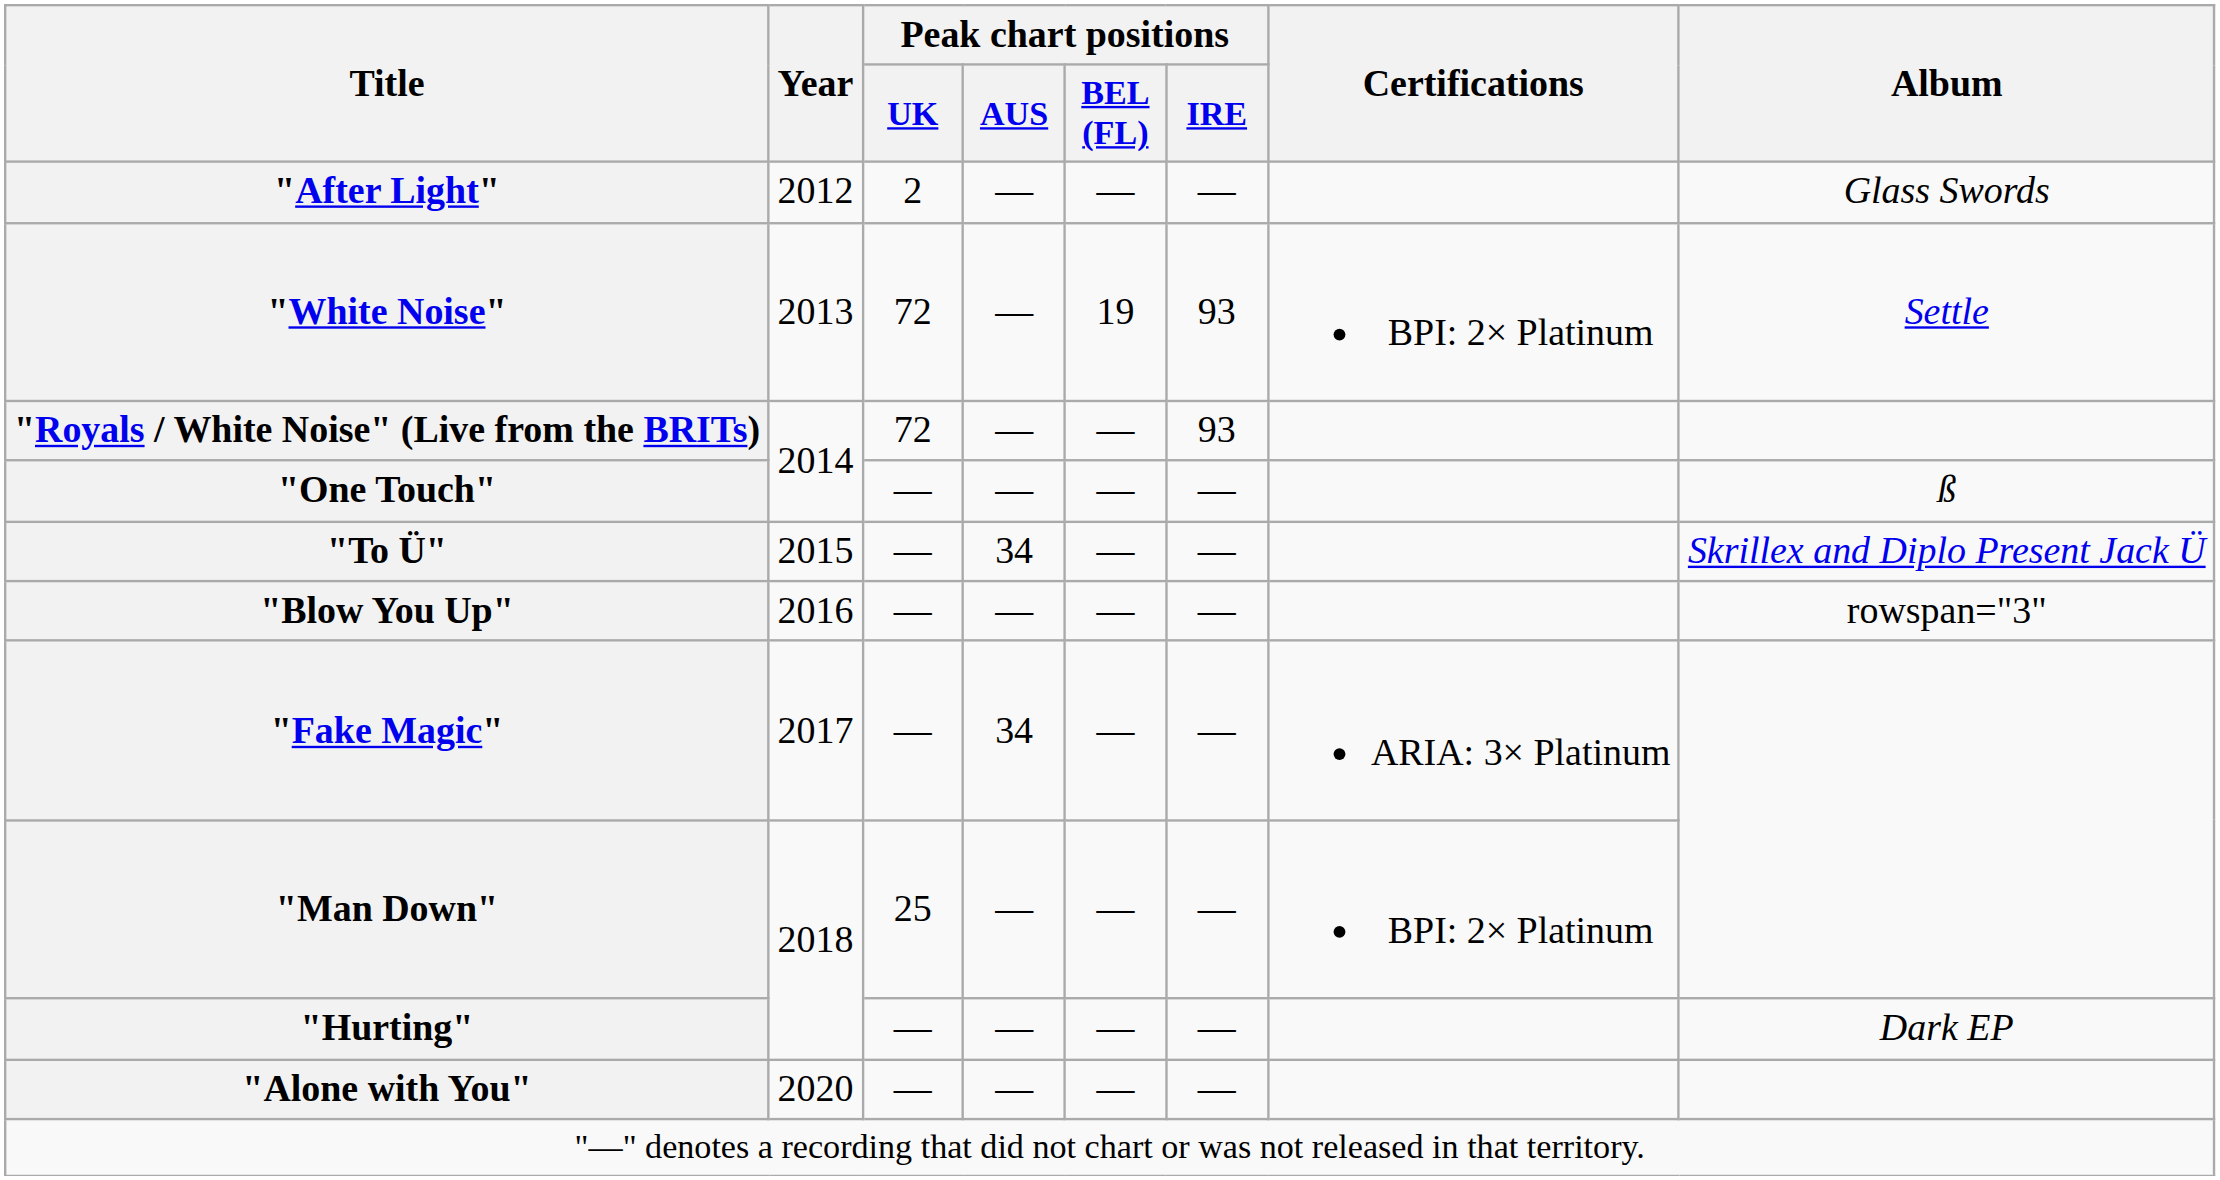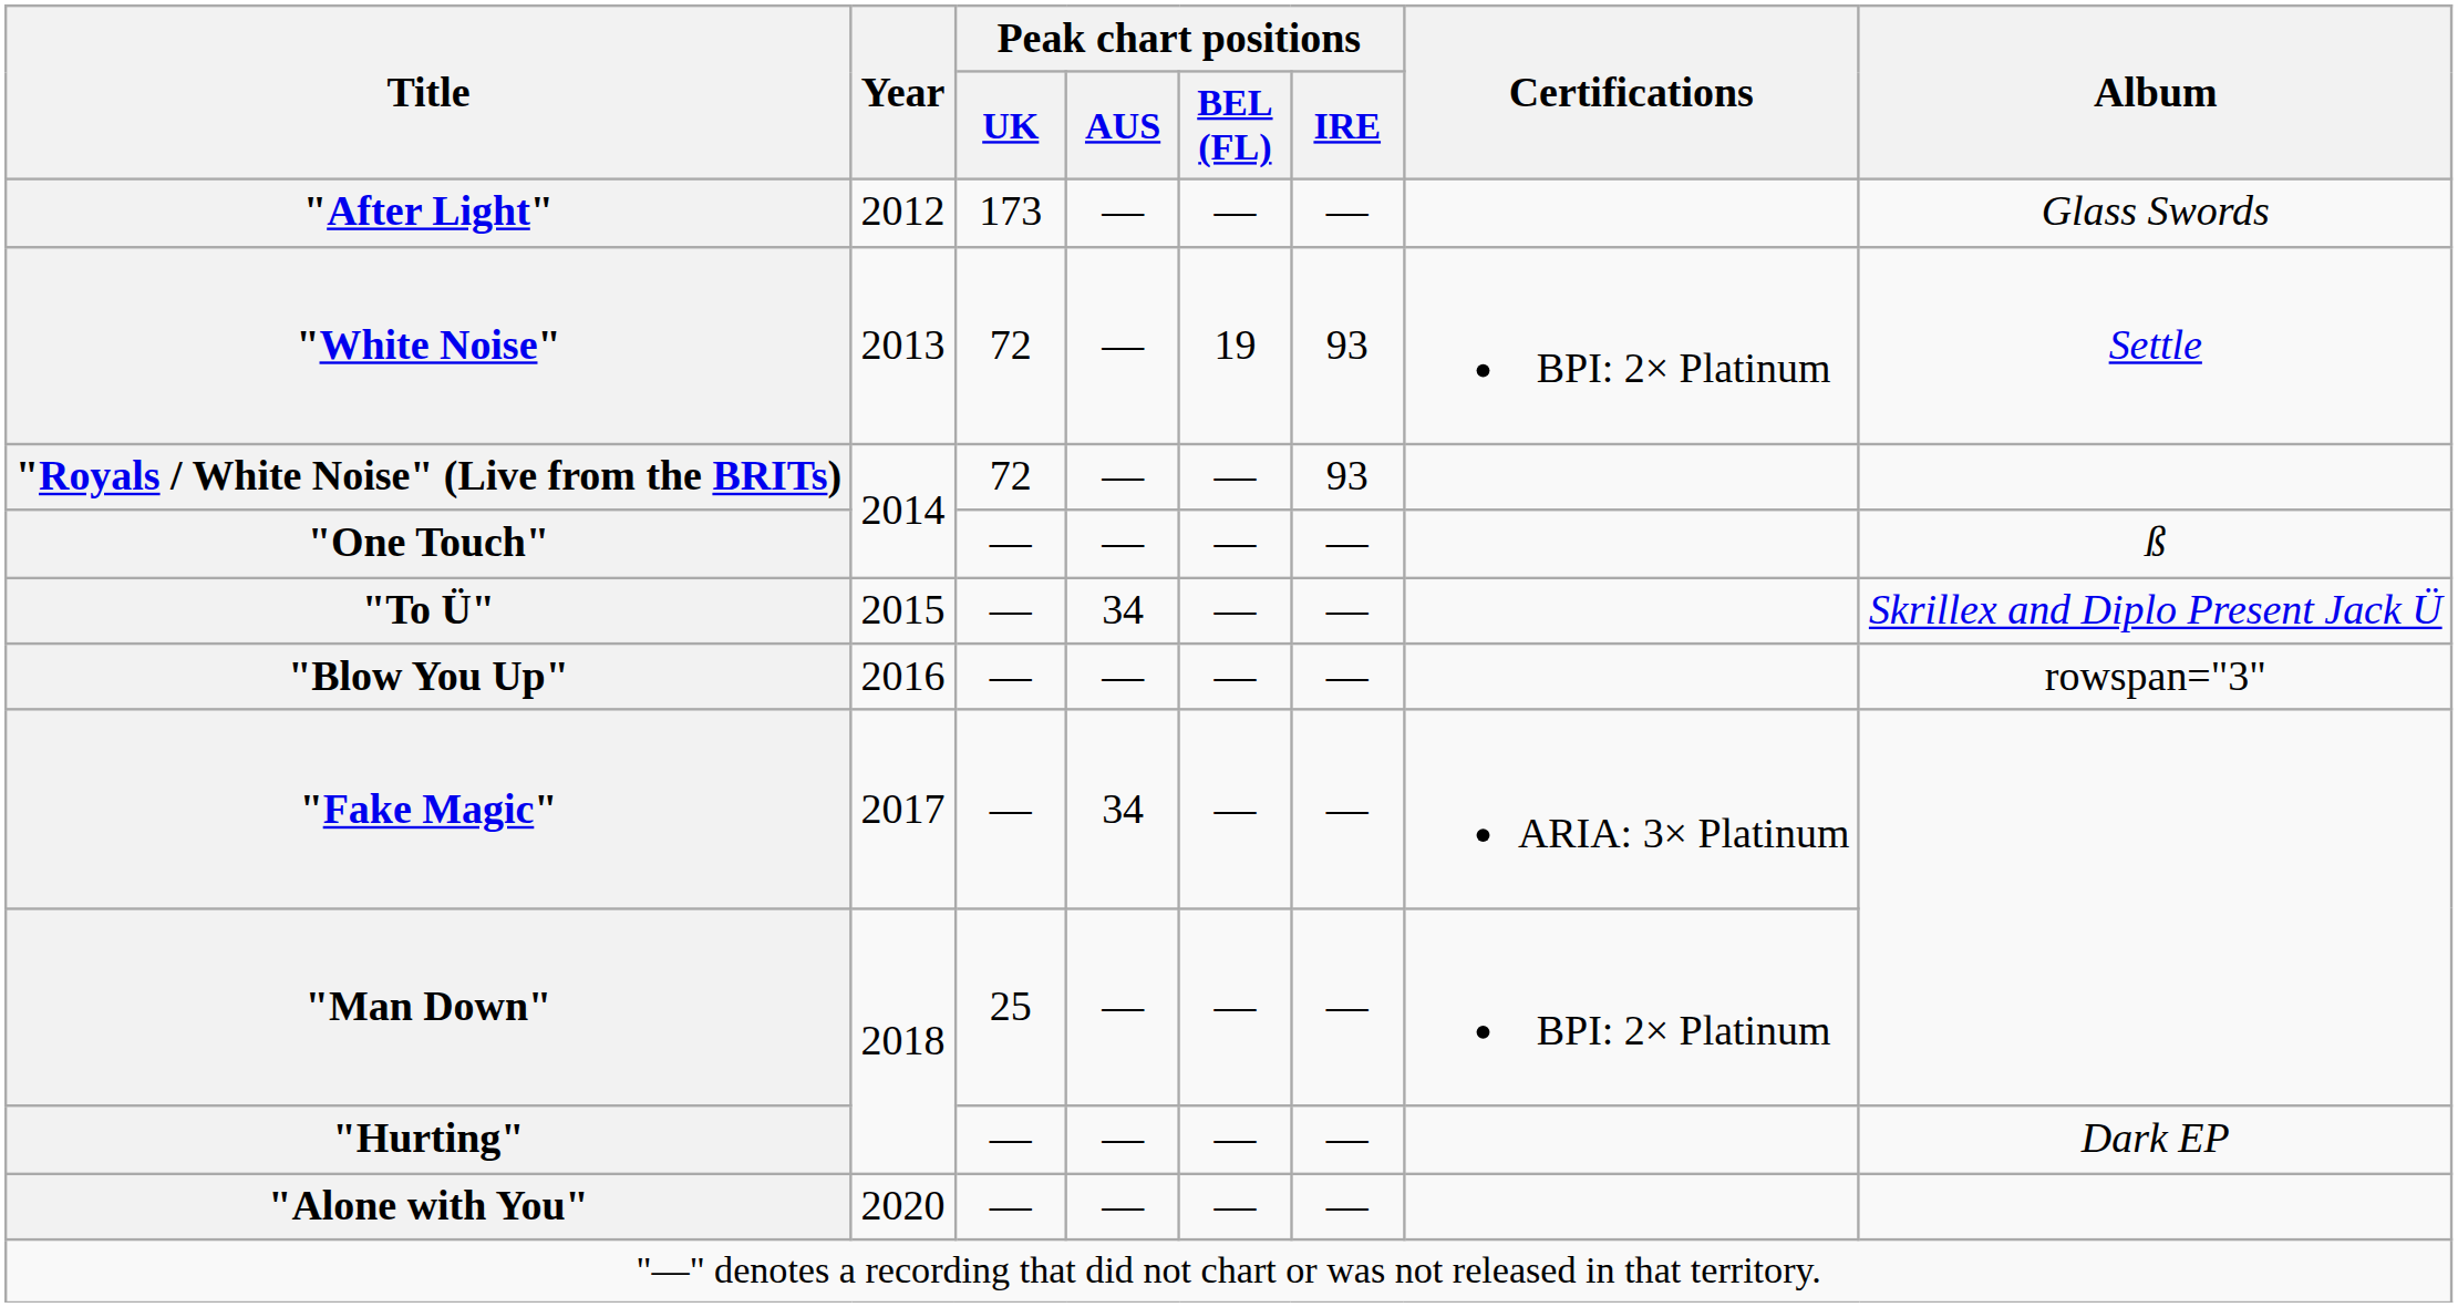"After Light" | Peak chart positions / UK: 2 -> 173
